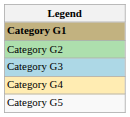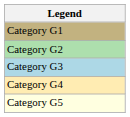row 2 | column 1: bold -> normal
row 6 | column 1: no background -> lightyellow background
